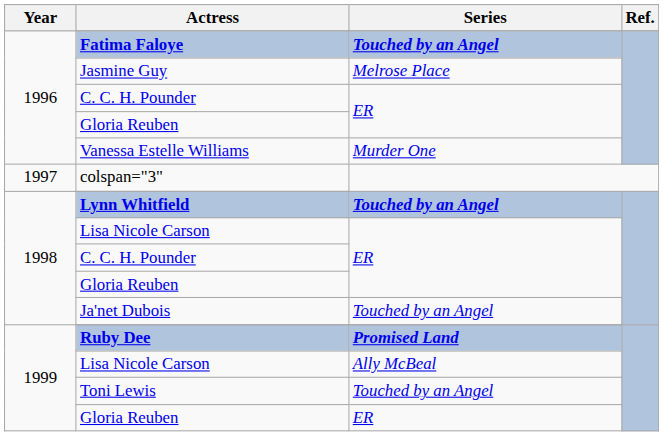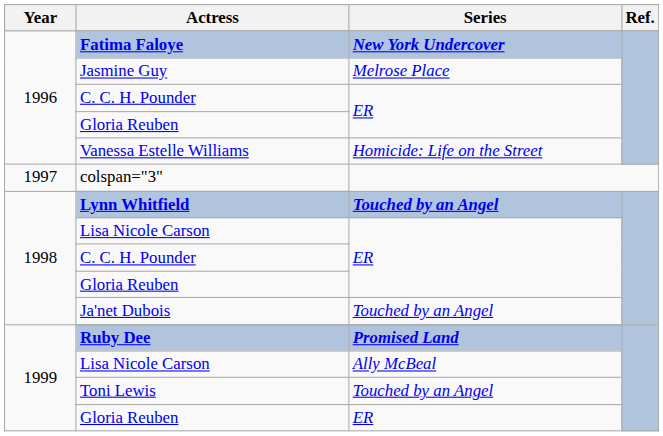Fatima Faloye | Series: Touched by an Angel -> New York Undercover
Vanessa Estelle Williams | Series: Murder One -> Homicide: Life on the Street
